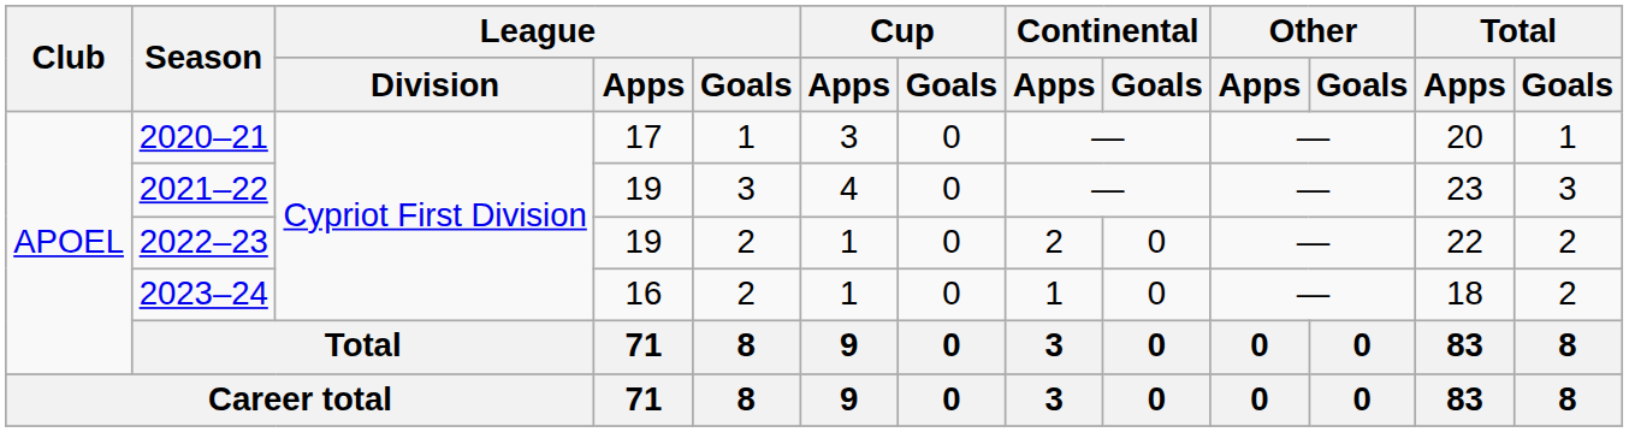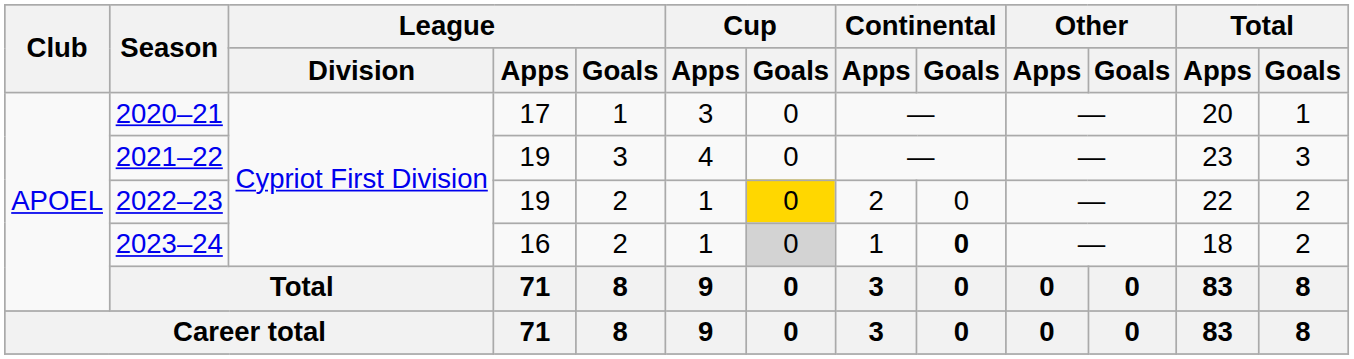2022–23 | Cup / Goals: no background -> gold background
2023–24 | Cup / Goals: no background -> lightgrey background
2023–24 | Continental / Goals: normal -> bold
